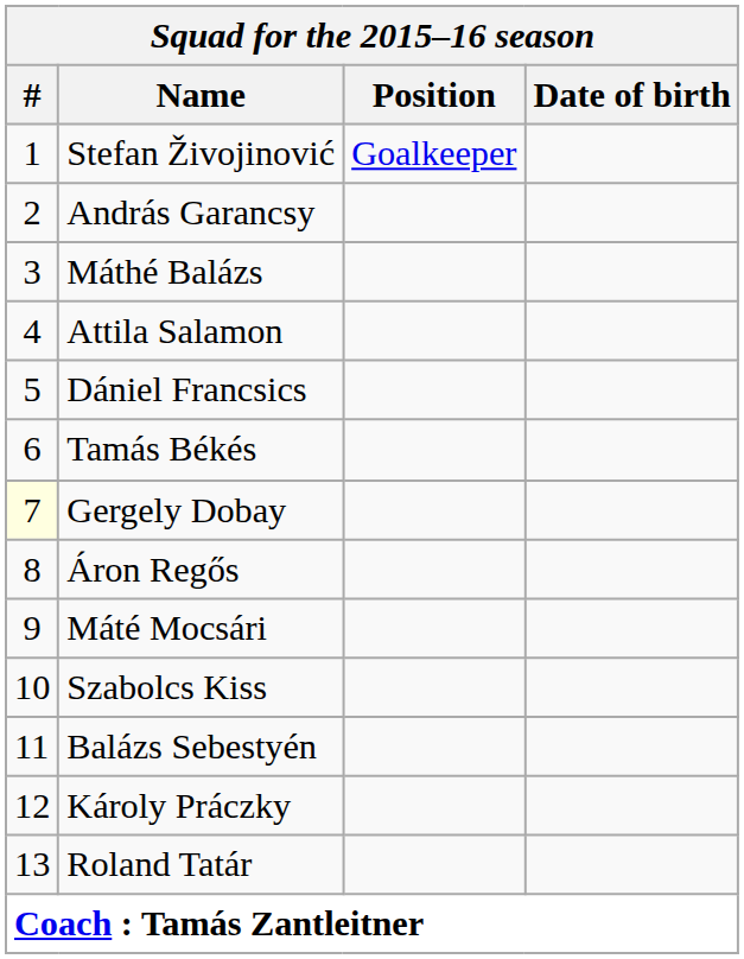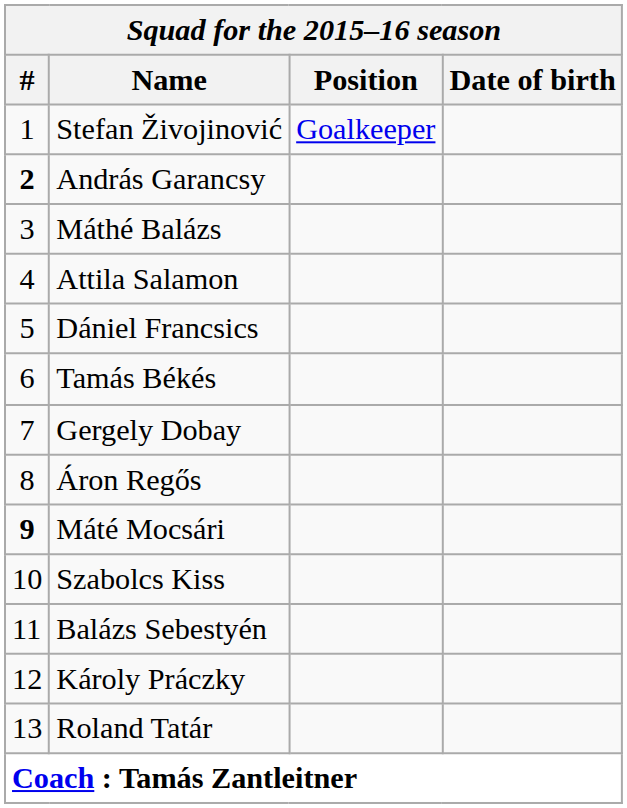András Garancsy | #: normal -> bold
Gergely Dobay | #: lightyellow background -> no background
Máté Mocsári | #: normal -> bold
